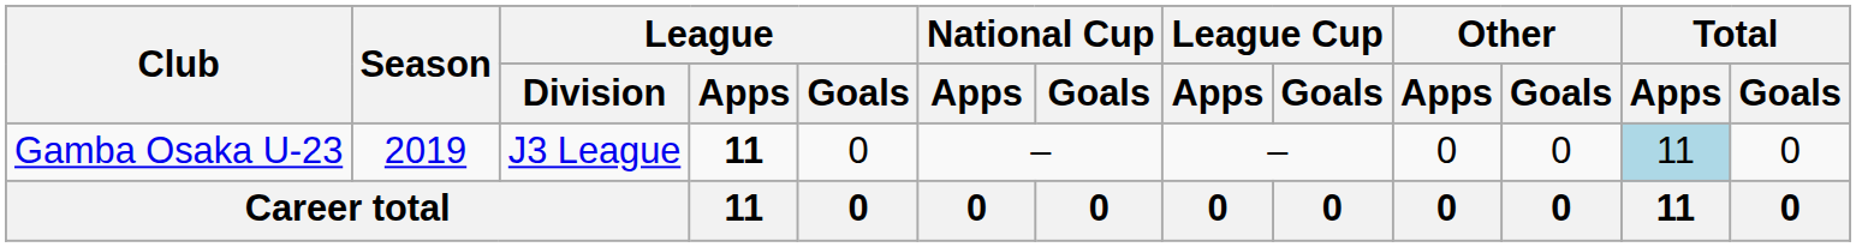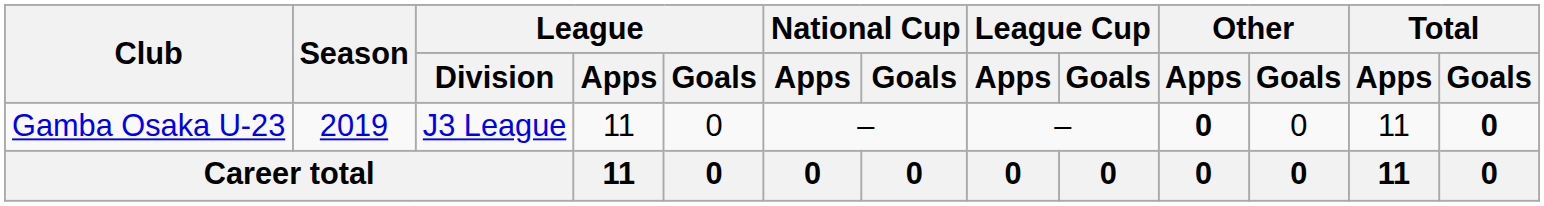Gamba Osaka U-23 | League / Apps: bold -> normal
Gamba Osaka U-23 | Other / Apps: normal -> bold
Gamba Osaka U-23 | Total / Apps: lightblue background -> no background
Gamba Osaka U-23 | Total / Goals: normal -> bold
